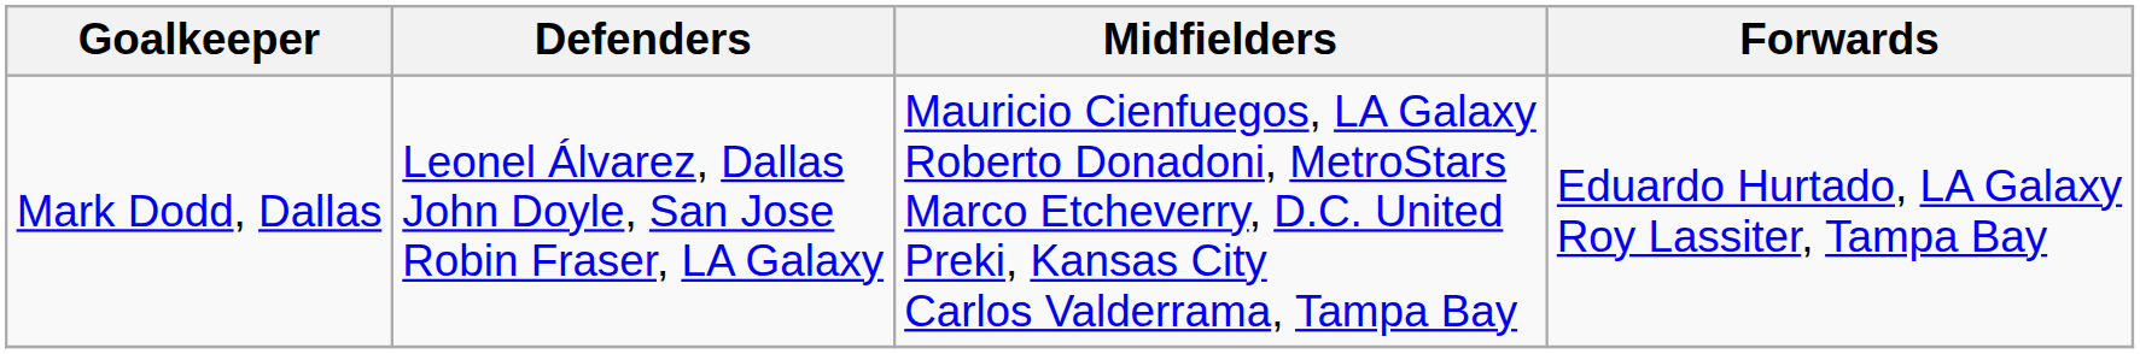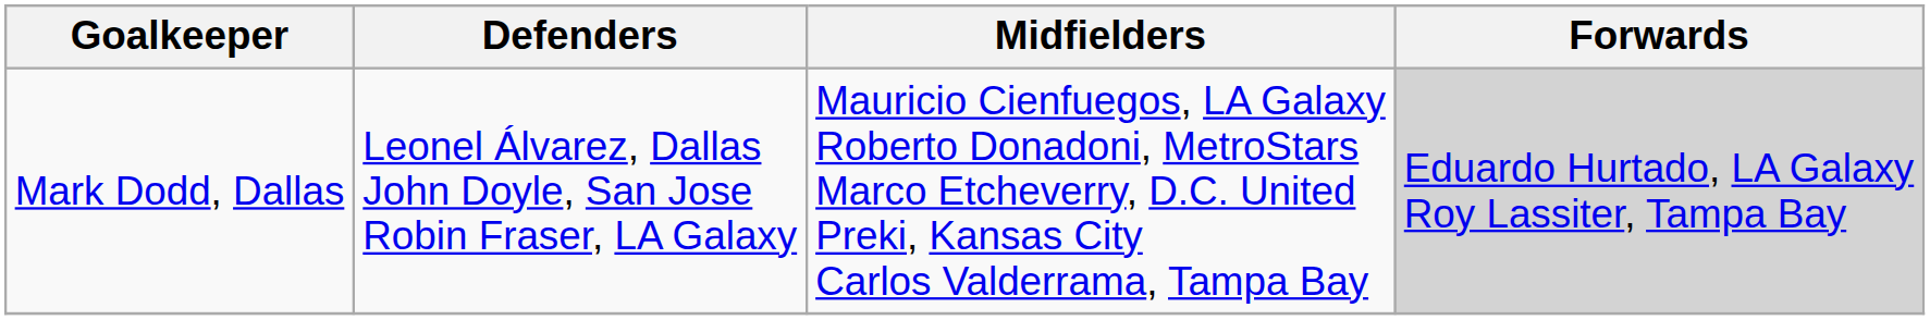Mark Dodd, Dallas | Forwards: no background -> lightgrey background
